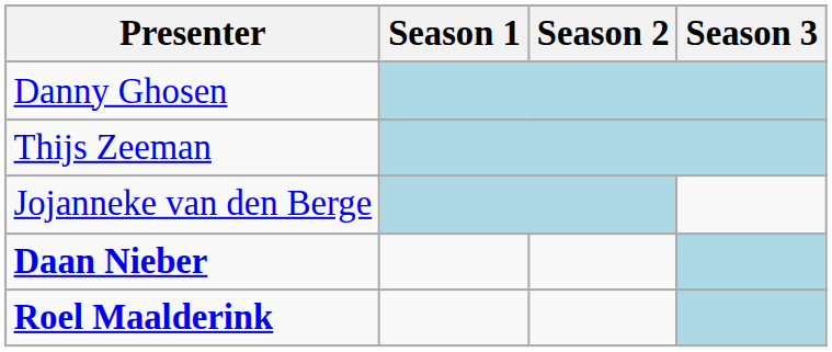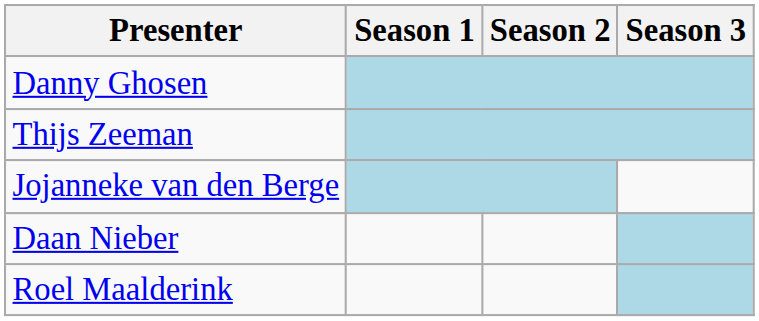Daan Nieber | Presenter: bold -> normal
Roel Maalderink | Presenter: bold -> normal
